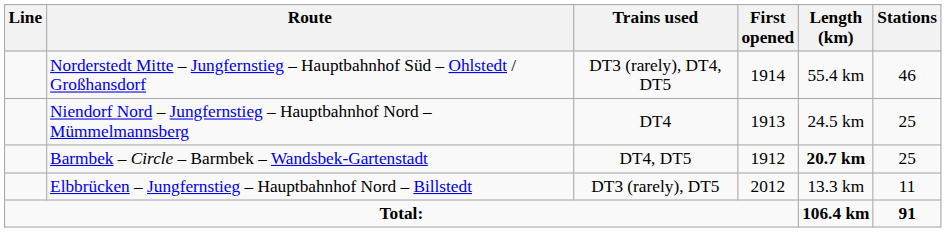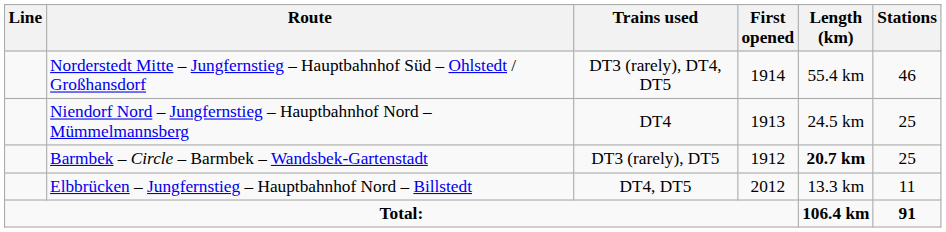Barmbek – Circle – Barmbek – Wandsbek-Gartenstadt | Trains used: DT4, DT5 -> DT3 (rarely), DT5
Elbbrücken – Jungfernstieg – Hauptbahnhof Nord – Billstedt | Trains used: DT3 (rarely), DT5 -> DT4, DT5
